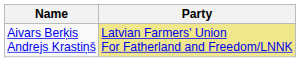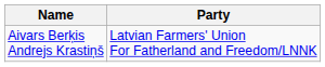Aivars Berķis Andrejs Krastiņš | Party: khaki background -> no background
